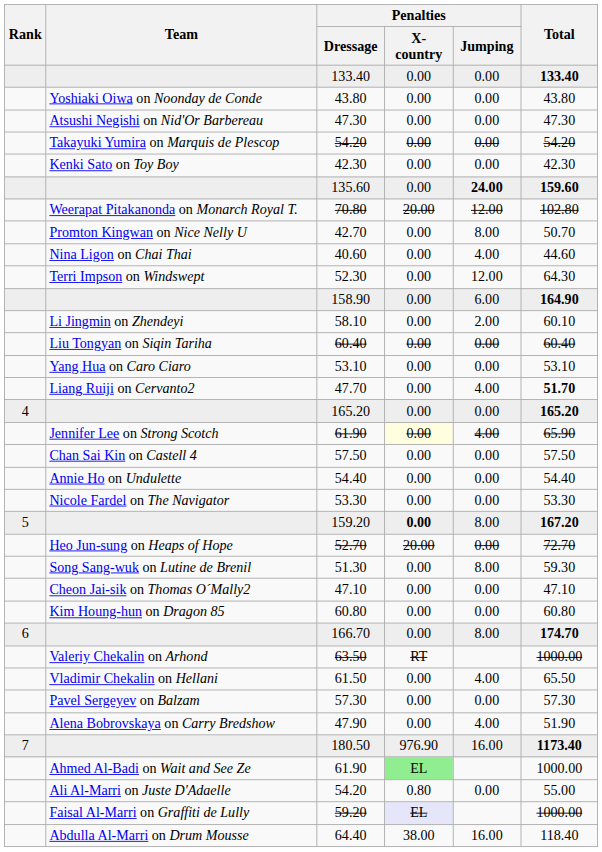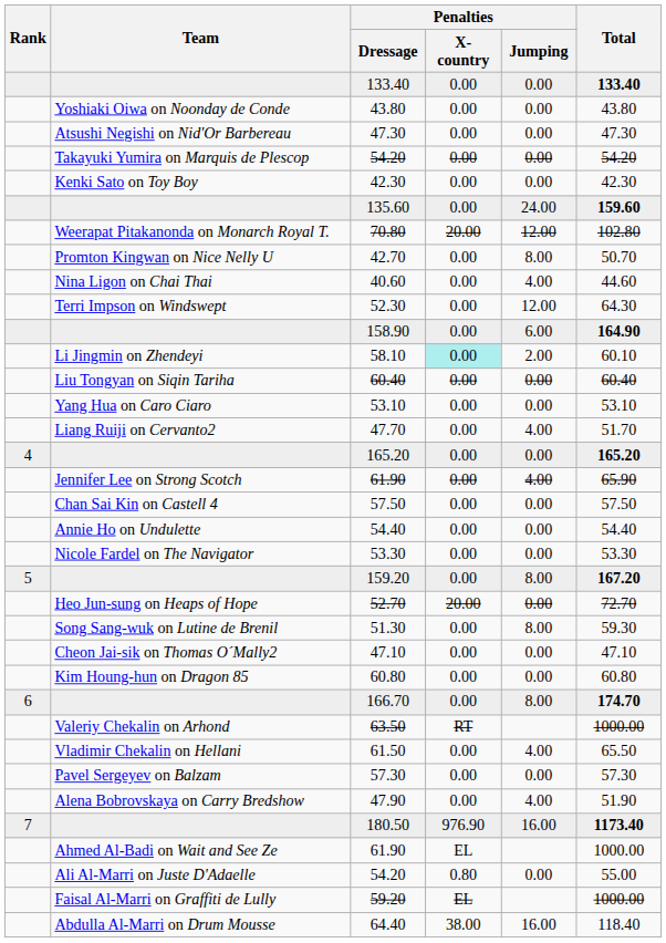135.60 | Penalties / Jumping: bold -> normal
58.10 | Penalties / X-country: no background -> paleturquoise background
47.70 | Total: bold -> normal
Jennifer Lee on Strong Scotch / 61.90 | Penalties / X-country: lightyellow background -> no background
159.20 | Penalties / X-country: bold -> normal
Ahmed Al-Badi on Wait and See Ze / 61.90 | Penalties / X-country: lightgreen background -> no background
59.20 | Penalties / X-country: lavender background -> no background
